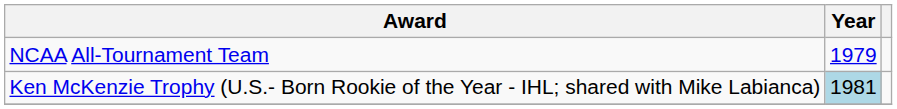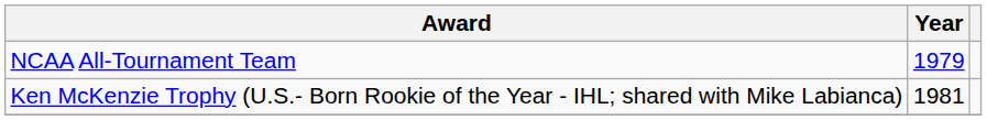row 3 | Year: lightblue background -> no background
